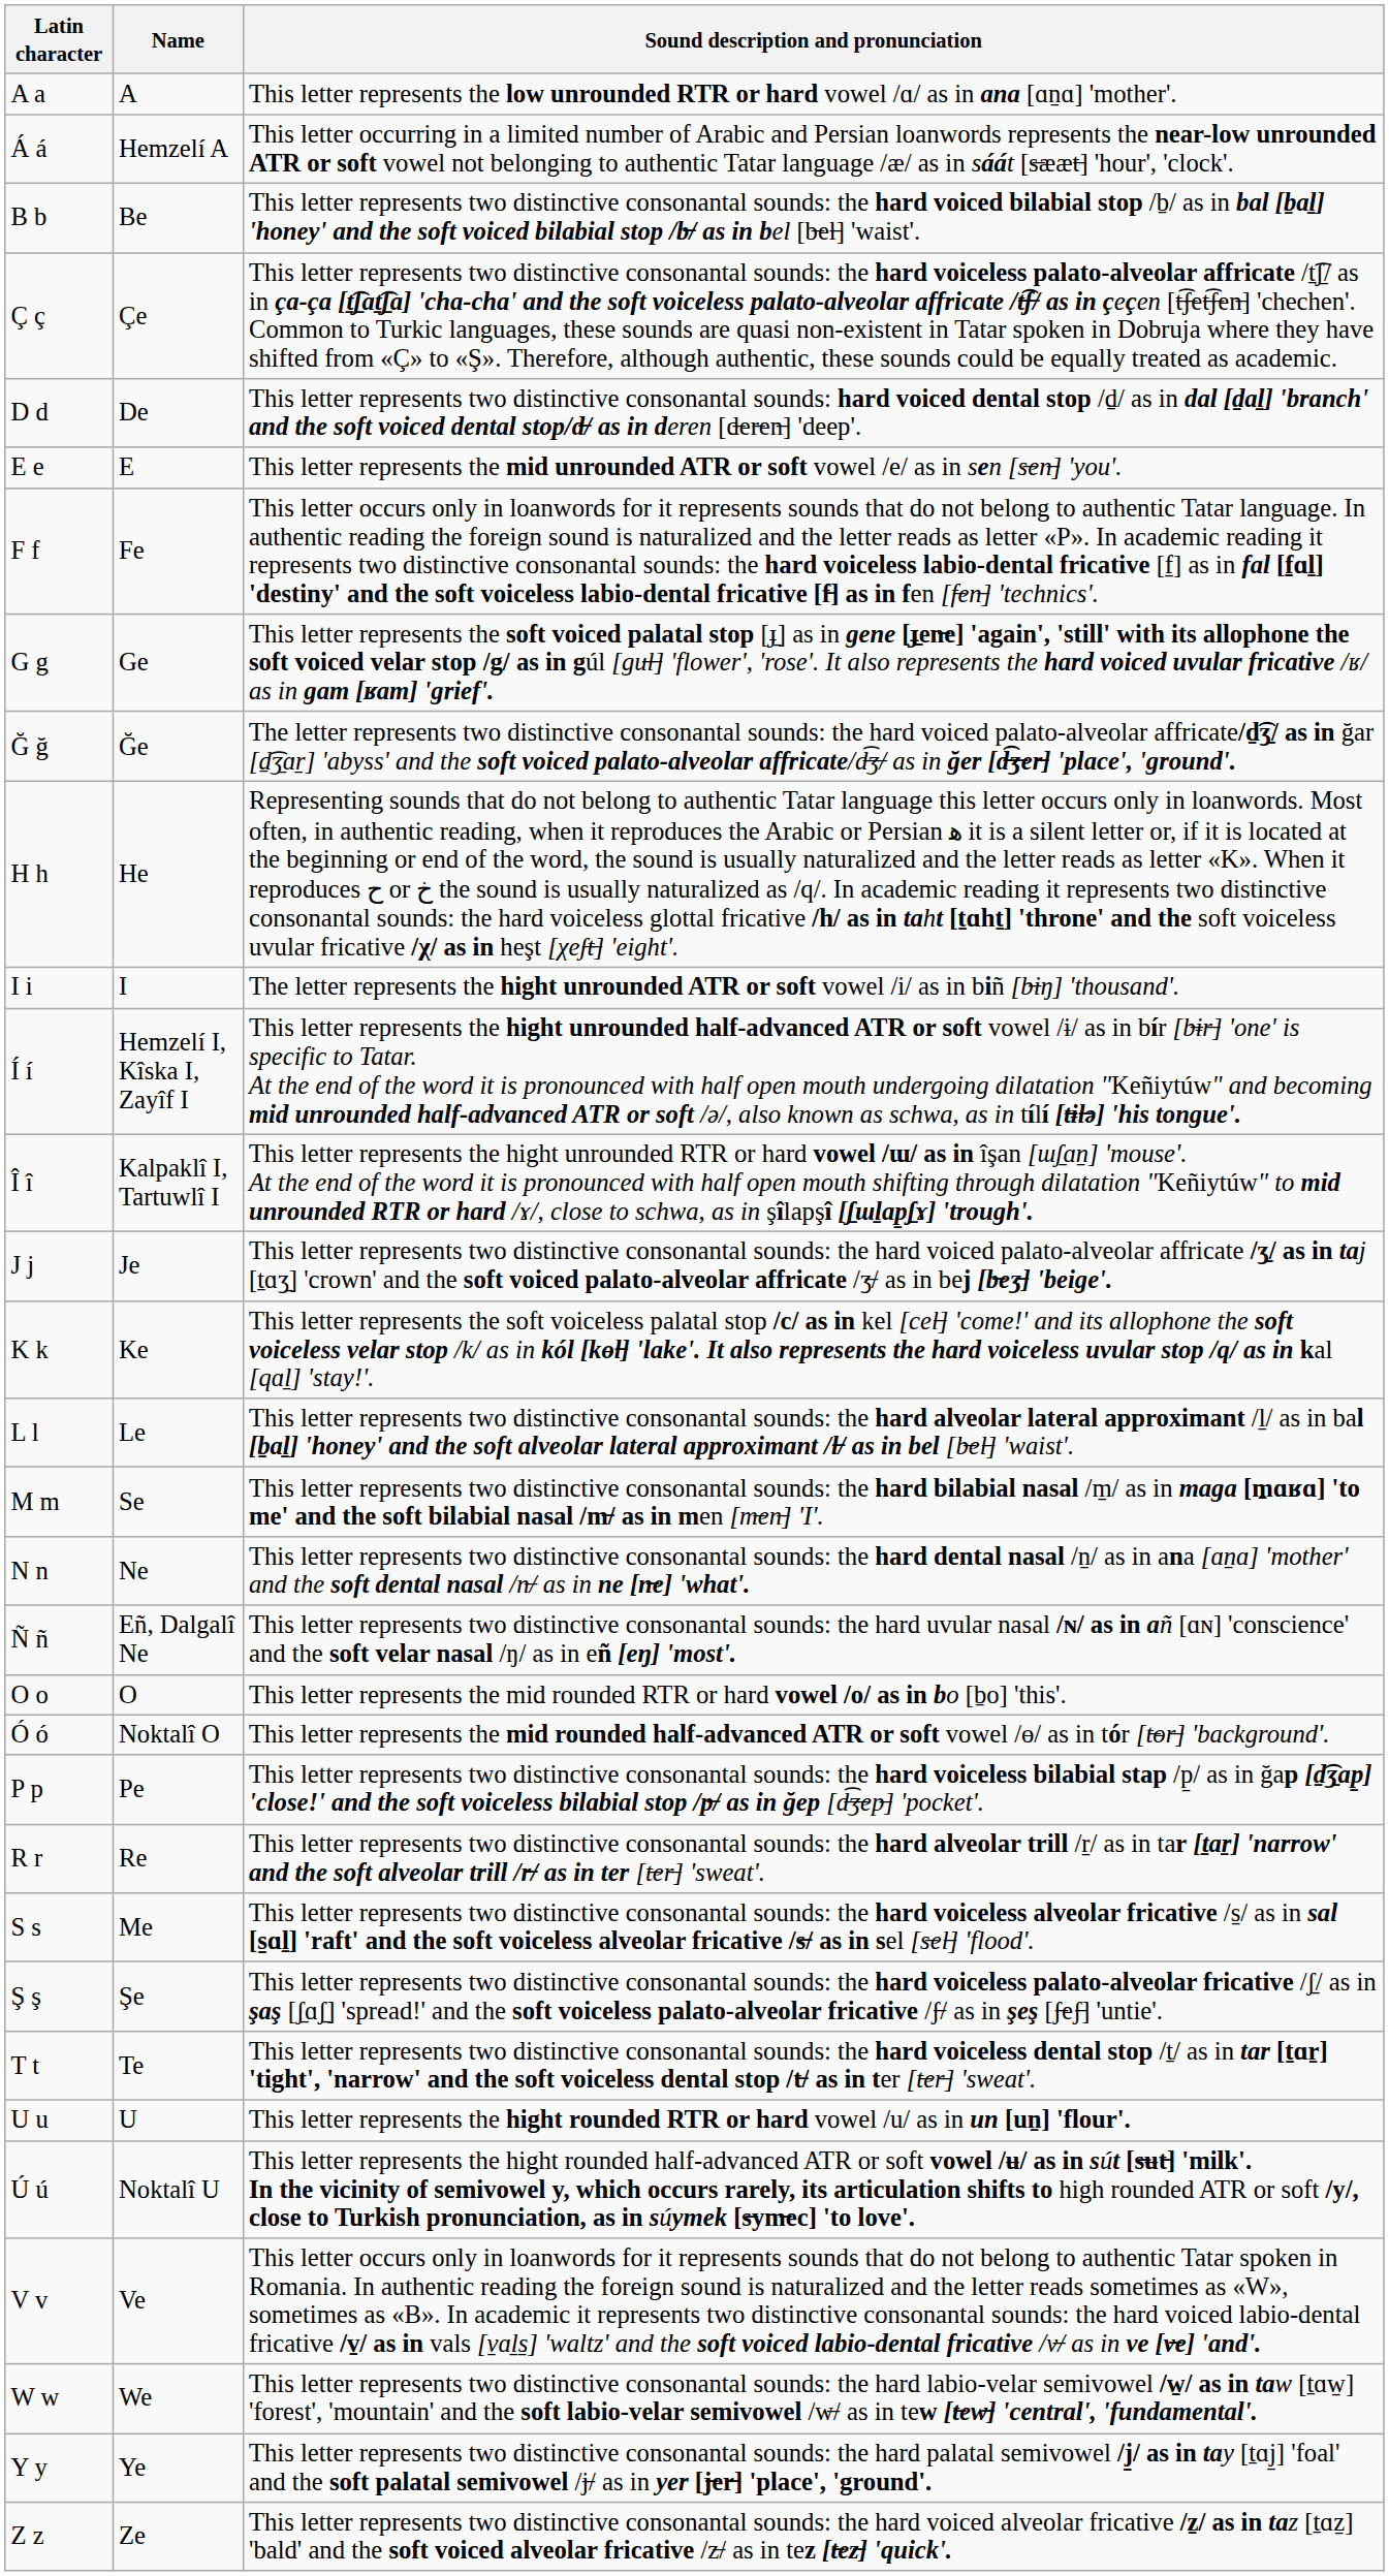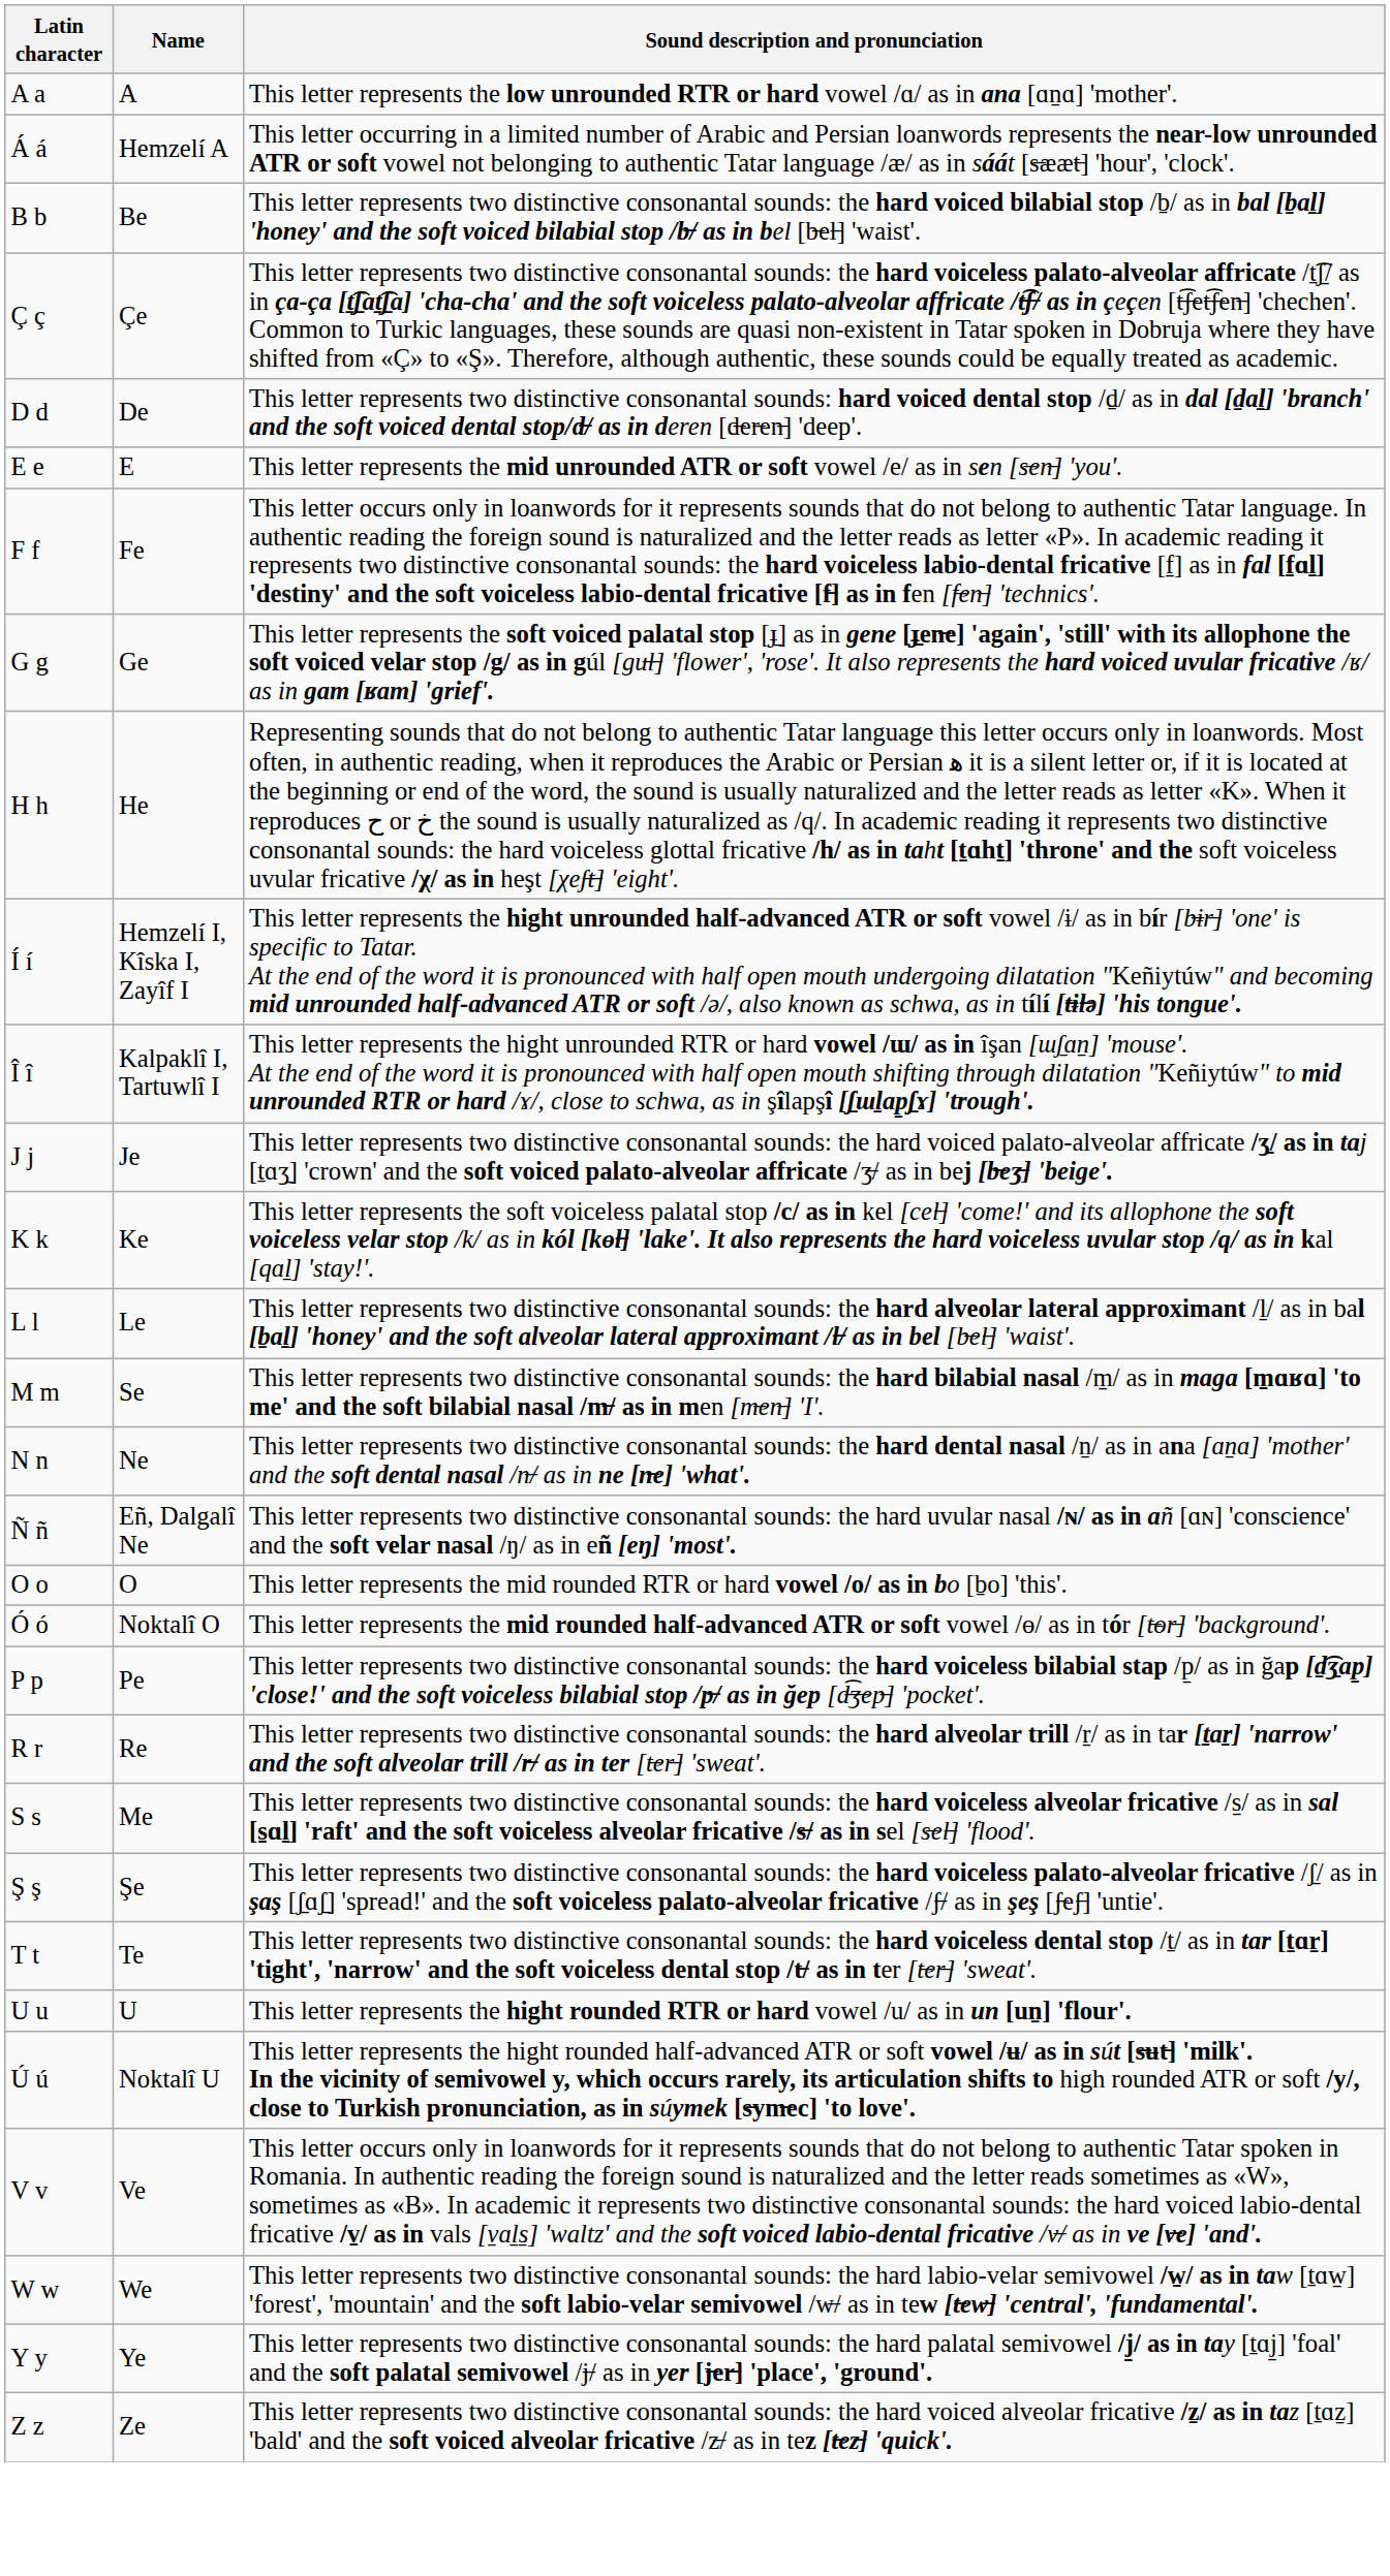- row: Ğ ğ | Ğe | The letter represents two distinctive consonantal sounds: the hard voiced palato-alveolar affricate/ḏ͡ʒ̱/ as in ğar [ḏ͡ʒ̱ɑṟ] 'abyss' and the soft voiced palato-alveolar affricate/d̶͡ʒ̶/ as in ğer [d̶͡ʒ̶er̶] 'place', 'ground'.
- row: I i | I | The letter represents the hight unrounded ATR or soft vowel /i/ as in biñ [b̶iŋ] 'thousand'.
